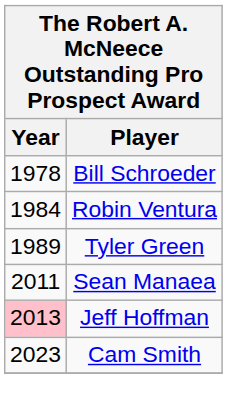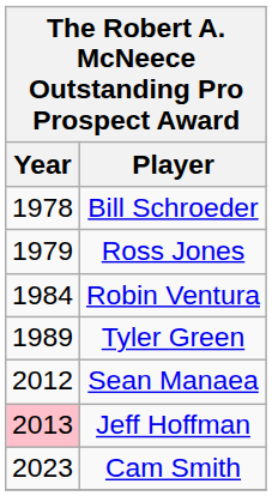+ row: 1979 | Ross Jones
Sean Manaea | Year: 2011 -> 2012
